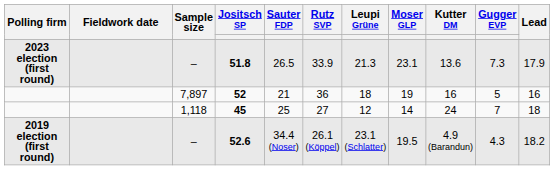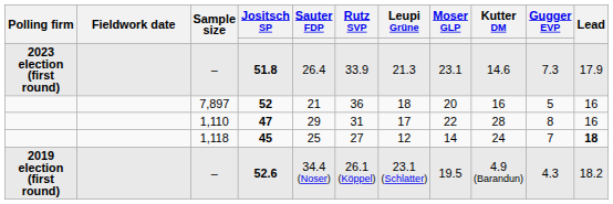51.8 | Sauter FDP: 26.5 -> 26.4
51.8 | Kutter DM: 13.6 -> 14.6
52 | Moser GLP: 19 -> 20
+ row: 1,110 | 47 | 29 | 31 | 17 | 22 | 28 | 8 | 16
45 | Lead: normal -> bold
